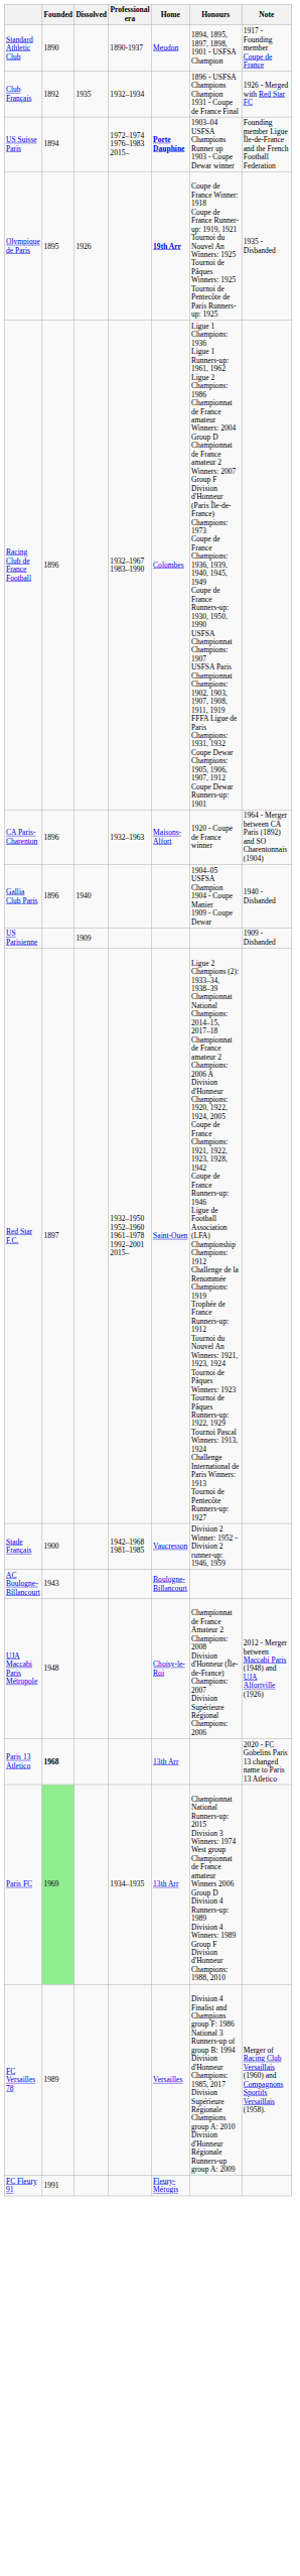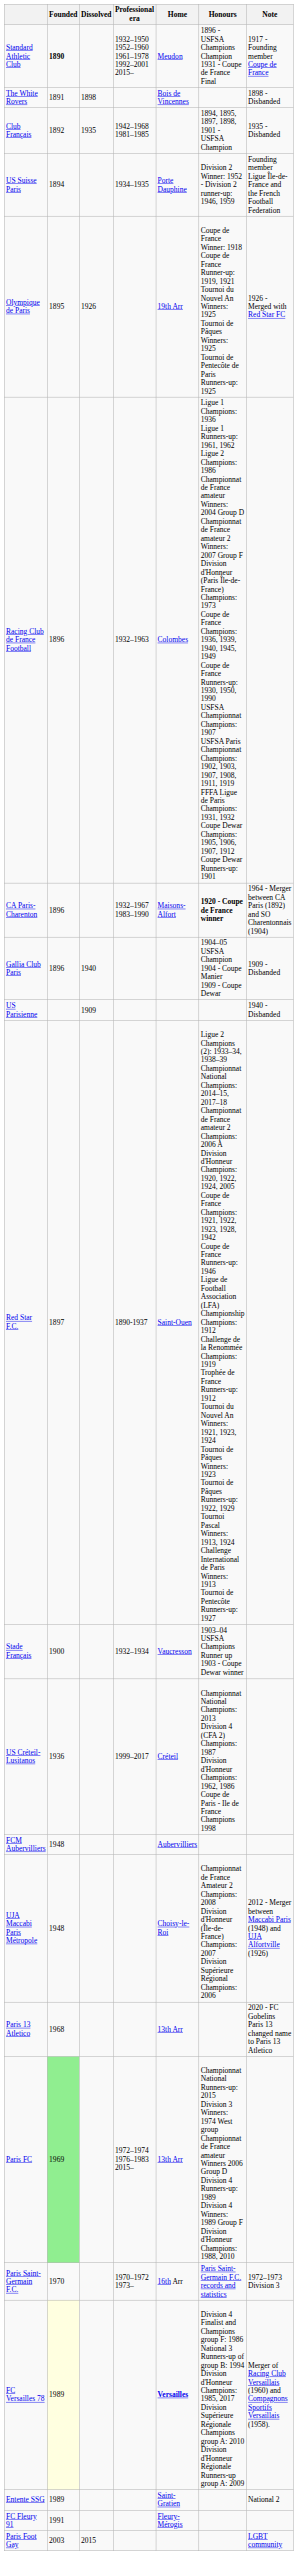Standard Athletic Club | Founded: normal -> bold
Standard Athletic Club | Professional era: 1890-1937 -> 1932–1950 1952–1960 1961–1978 1992–2001 2015–
Standard Athletic Club | Honours: 1894, 1895, 1897, 1898, 1901 - USFSA Champion -> 1896 - USFSA Champions Champion 1931 - Coupe de France Final
+ row: The White Rovers | 1891 | 1898 | Bois de Vincennes | 1898 - Disbanded
Club Français | Professional era: 1932–1934 -> 1942–1968 1981–1985
Club Français | Honours: 1896 - USFSA Champions Champion 1931 - Coupe de France Final -> 1894, 1895, 1897, 1898, 1901 - USFSA Champion
Club Français | Note: 1926 - Merged with Red Star FC -> 1935 - Disbanded
US Suisse Paris | Professional era: 1972–1974 1976–1983 2015– -> 1934–1935
US Suisse Paris | Home: bold -> normal
US Suisse Paris | Honours: 1903–04 USFSA Champions Runner up 1903 - Coupe Dewar winner -> Division 2 Winner: 1952 - Division 2 runner-up: 1946, 1959
Olympique de Paris | Home: bold -> normal
Olympique de Paris | Note: 1935 - Disbanded -> 1926 - Merged with Red Star FC
Racing Club de France Football | Professional era: 1932–1967 1983–1990 -> 1932–1963
CA Paris-Charenton | Professional era: 1932–1963 -> 1932–1967 1983–1990
CA Paris-Charenton | Honours: normal -> bold
Gallia Club Paris | Note: 1940 - Disbanded -> 1909 - Disbanded
US Parisienne | Note: 1909 - Disbanded -> 1940 - Disbanded
Red Star F.C. | Professional era: 1932–1950 1952–1960 1961–1978 1992–2001 2015– -> 1890-1937
Stade Français | Professional era: 1942–1968 1981–1985 -> 1932–1934
Stade Français | Honours: Division 2 Winner: 1952 - Division 2 runner-up: 1946, 1959 -> 1903–04 USFSA Champions Runner up 1903 - Coupe Dewar winner
+ row: US Créteil-Lusitanos | 1936 | 1999–2017 | Créteil | Championnat National Champions: 2013 Division 4 (CFA 2) Champions: 1987 Division d'Honneur Champions: 1962, 1986 Coupe de Paris - Ile de France Champions 1998
- row: AC Boulogne-Billancourt | 1943 | Boulogne-Billancourt
+ row: FCM Aubervilliers | 1948 | Aubervilliers
Paris 13 Atletico | Founded: bold -> normal
Paris FC | Professional era: 1934–1935 -> 1972–1974 1976–1983 2015–
+ row: Paris Saint-Germain F.C. | 1970 | 1970–1972 1973– | 16th Arr | Paris Saint-Germain F.C. records and statistics | 1972–1973 Division 3
FC Versailles 78 | Founded: no background -> lightyellow background
FC Versailles 78 | Home: normal -> bold
+ row: Entente SSG | 1989 | Saint-Gratien | National 2
+ row: Paris Foot Gay | 2003 | 2015 | LGBT community
